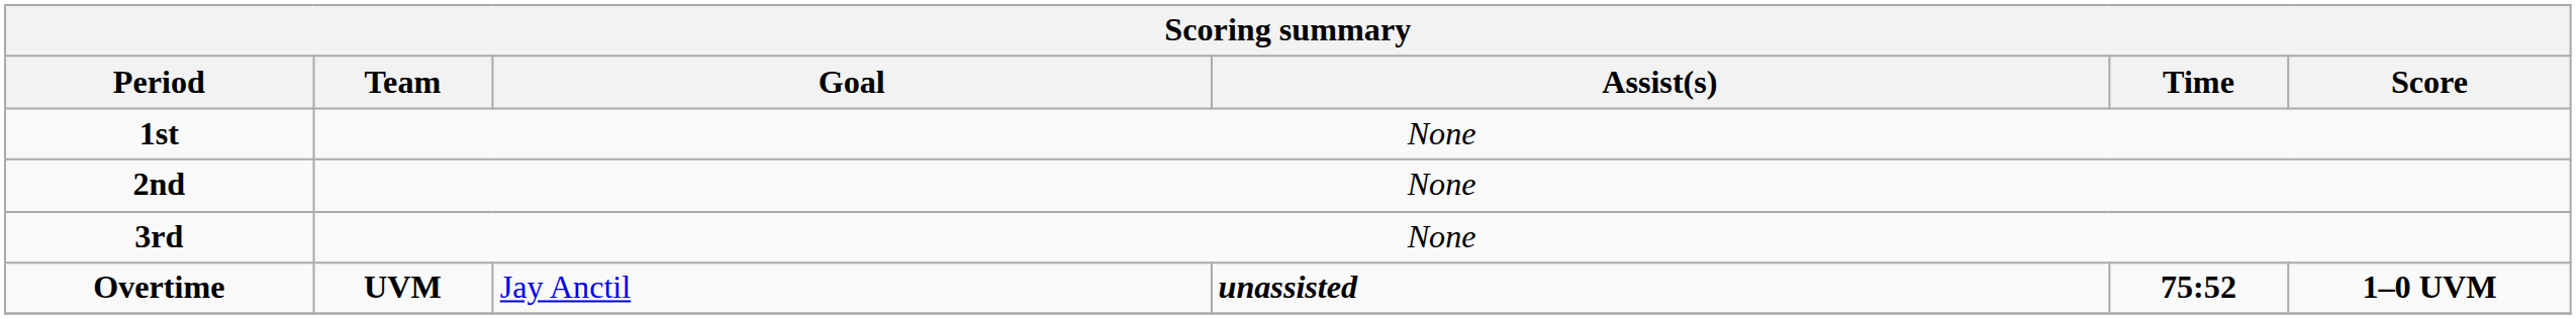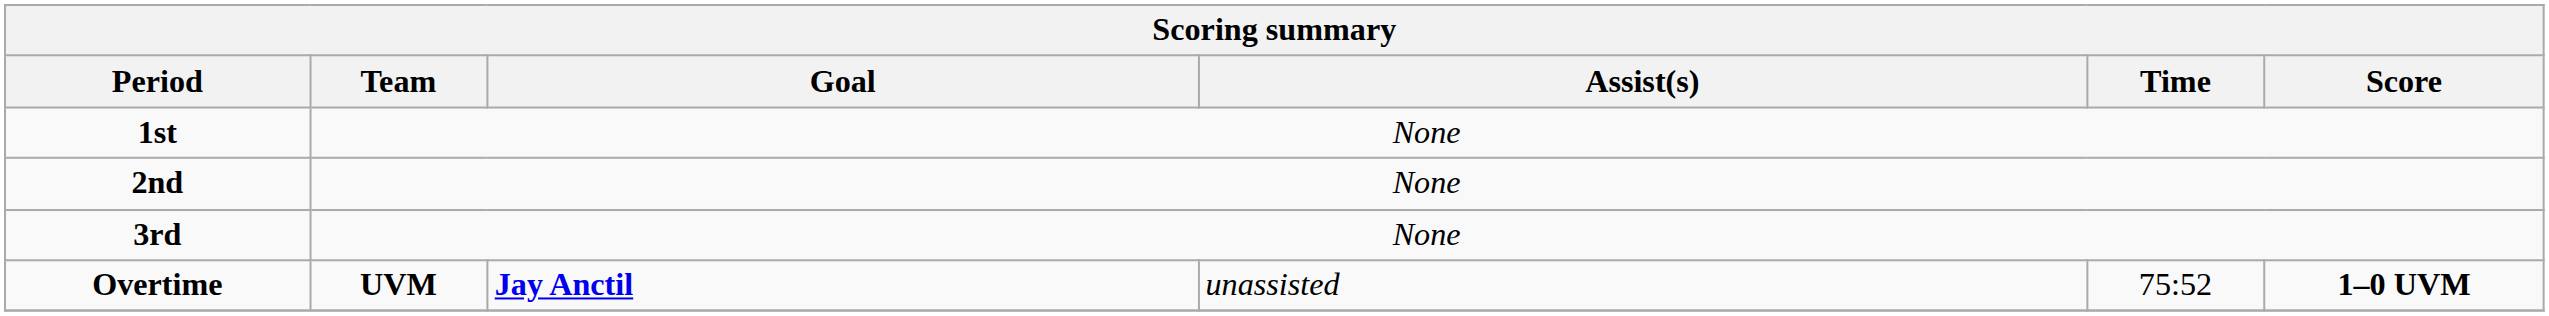Overtime | Goal: normal -> bold
Overtime | Assist(s): bold -> normal
Overtime | Time: bold -> normal
